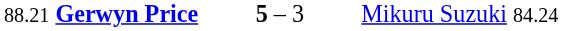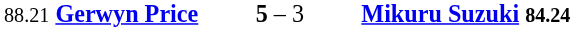88.21 Gerwyn Price | column 3: normal -> bold
